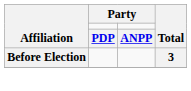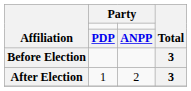+ row: After Election | 1 | 2 | 3
